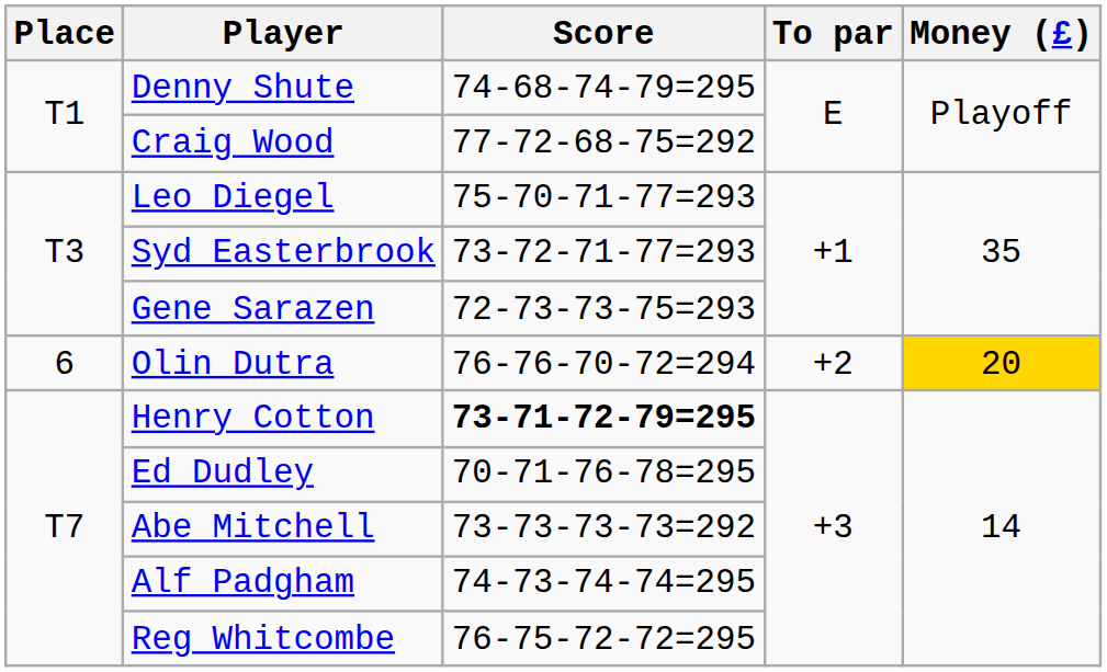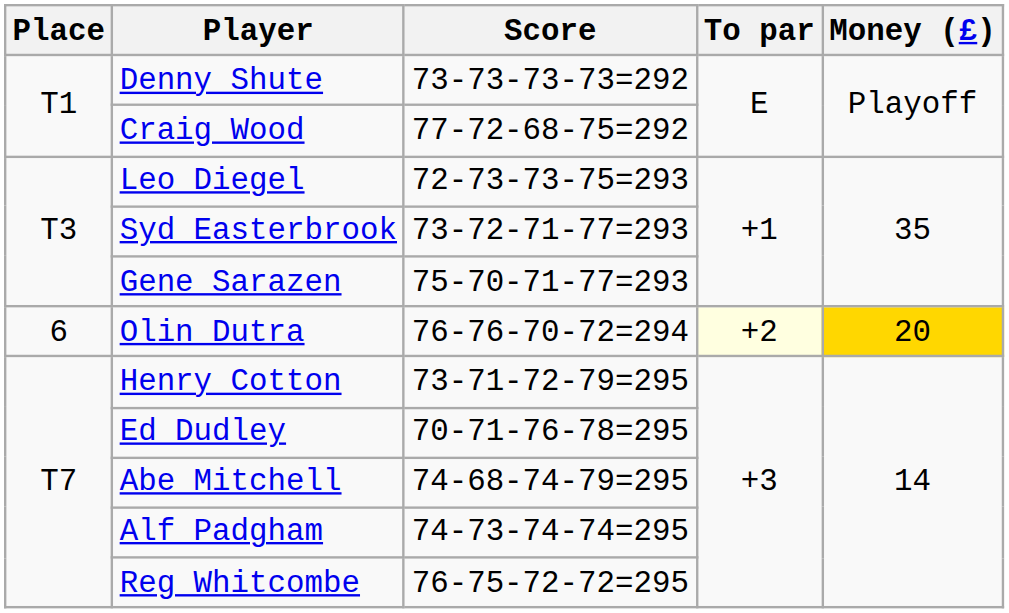Denny Shute | Score: 74-68-74-79=295 -> 73-73-73-73=292
Leo Diegel | Score: 75-70-71-77=293 -> 72-73-73-75=293
Gene Sarazen | Score: 72-73-73-75=293 -> 75-70-71-77=293
Olin Dutra | To par: no background -> lightyellow background
Henry Cotton | Score: bold -> normal
Abe Mitchell | Score: 73-73-73-73=292 -> 74-68-74-79=295
